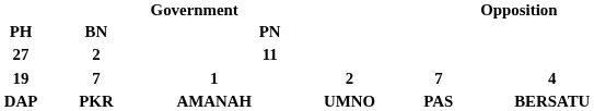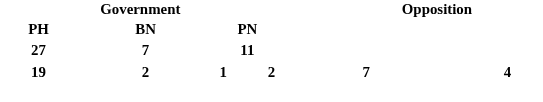27 | column 2: 2 -> 7
19 | column 2: 7 -> 2
- row: DAP | PKR | AMANAH | UMNO | PAS | BERSATU
